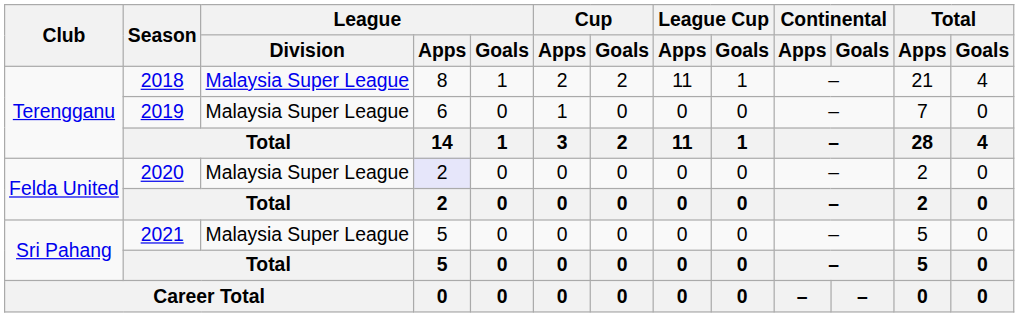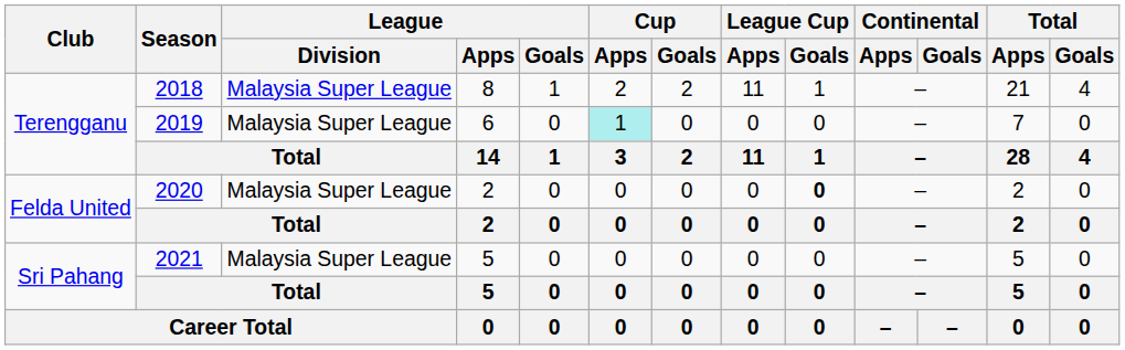2019 | Cup / Apps: no background -> paleturquoise background
2020 | League / Apps: lavender background -> no background
2020 | League Cup / Goals: normal -> bold
